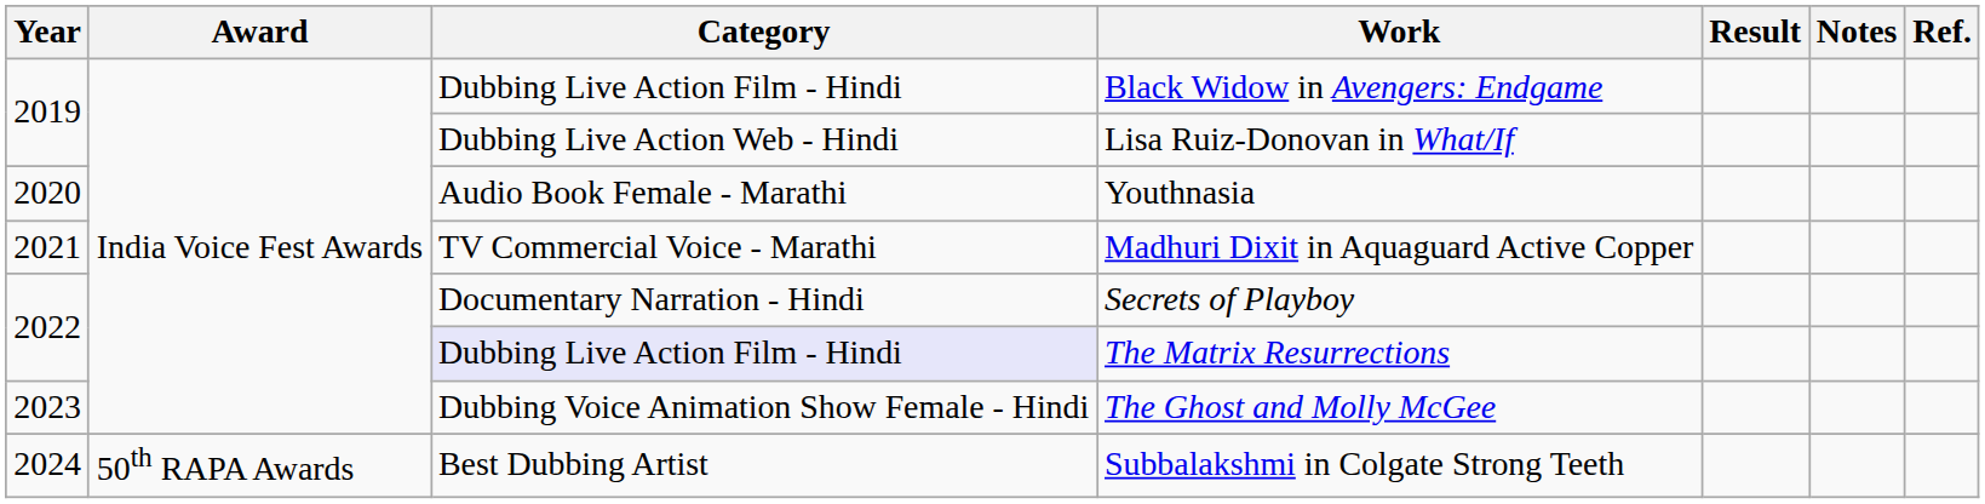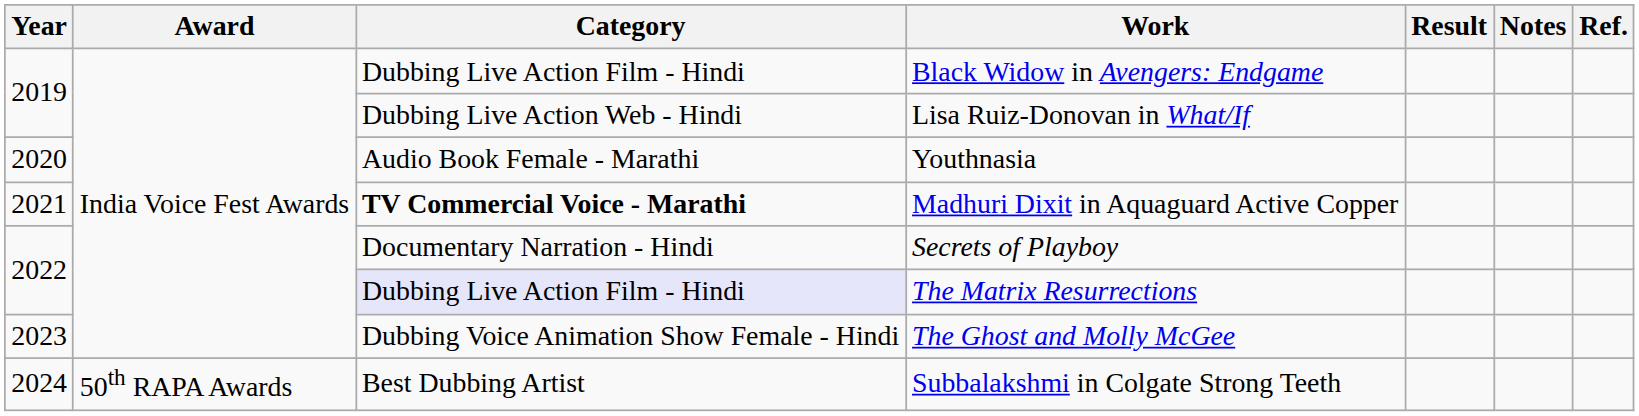Madhuri Dixit in Aquaguard Active Copper | Category: normal -> bold
